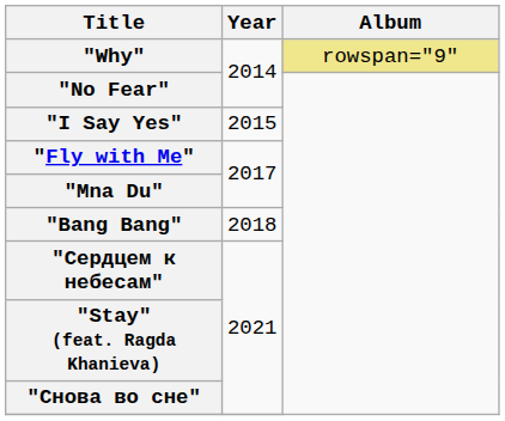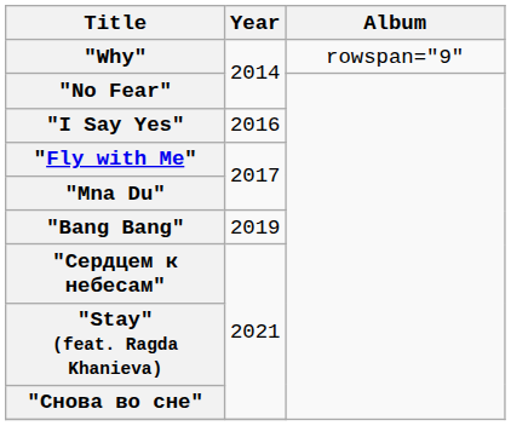"Why" | Album: khaki background -> no background
"I Say Yes" | Year: 2015 -> 2016
"Bang Bang" | Year: 2018 -> 2019
